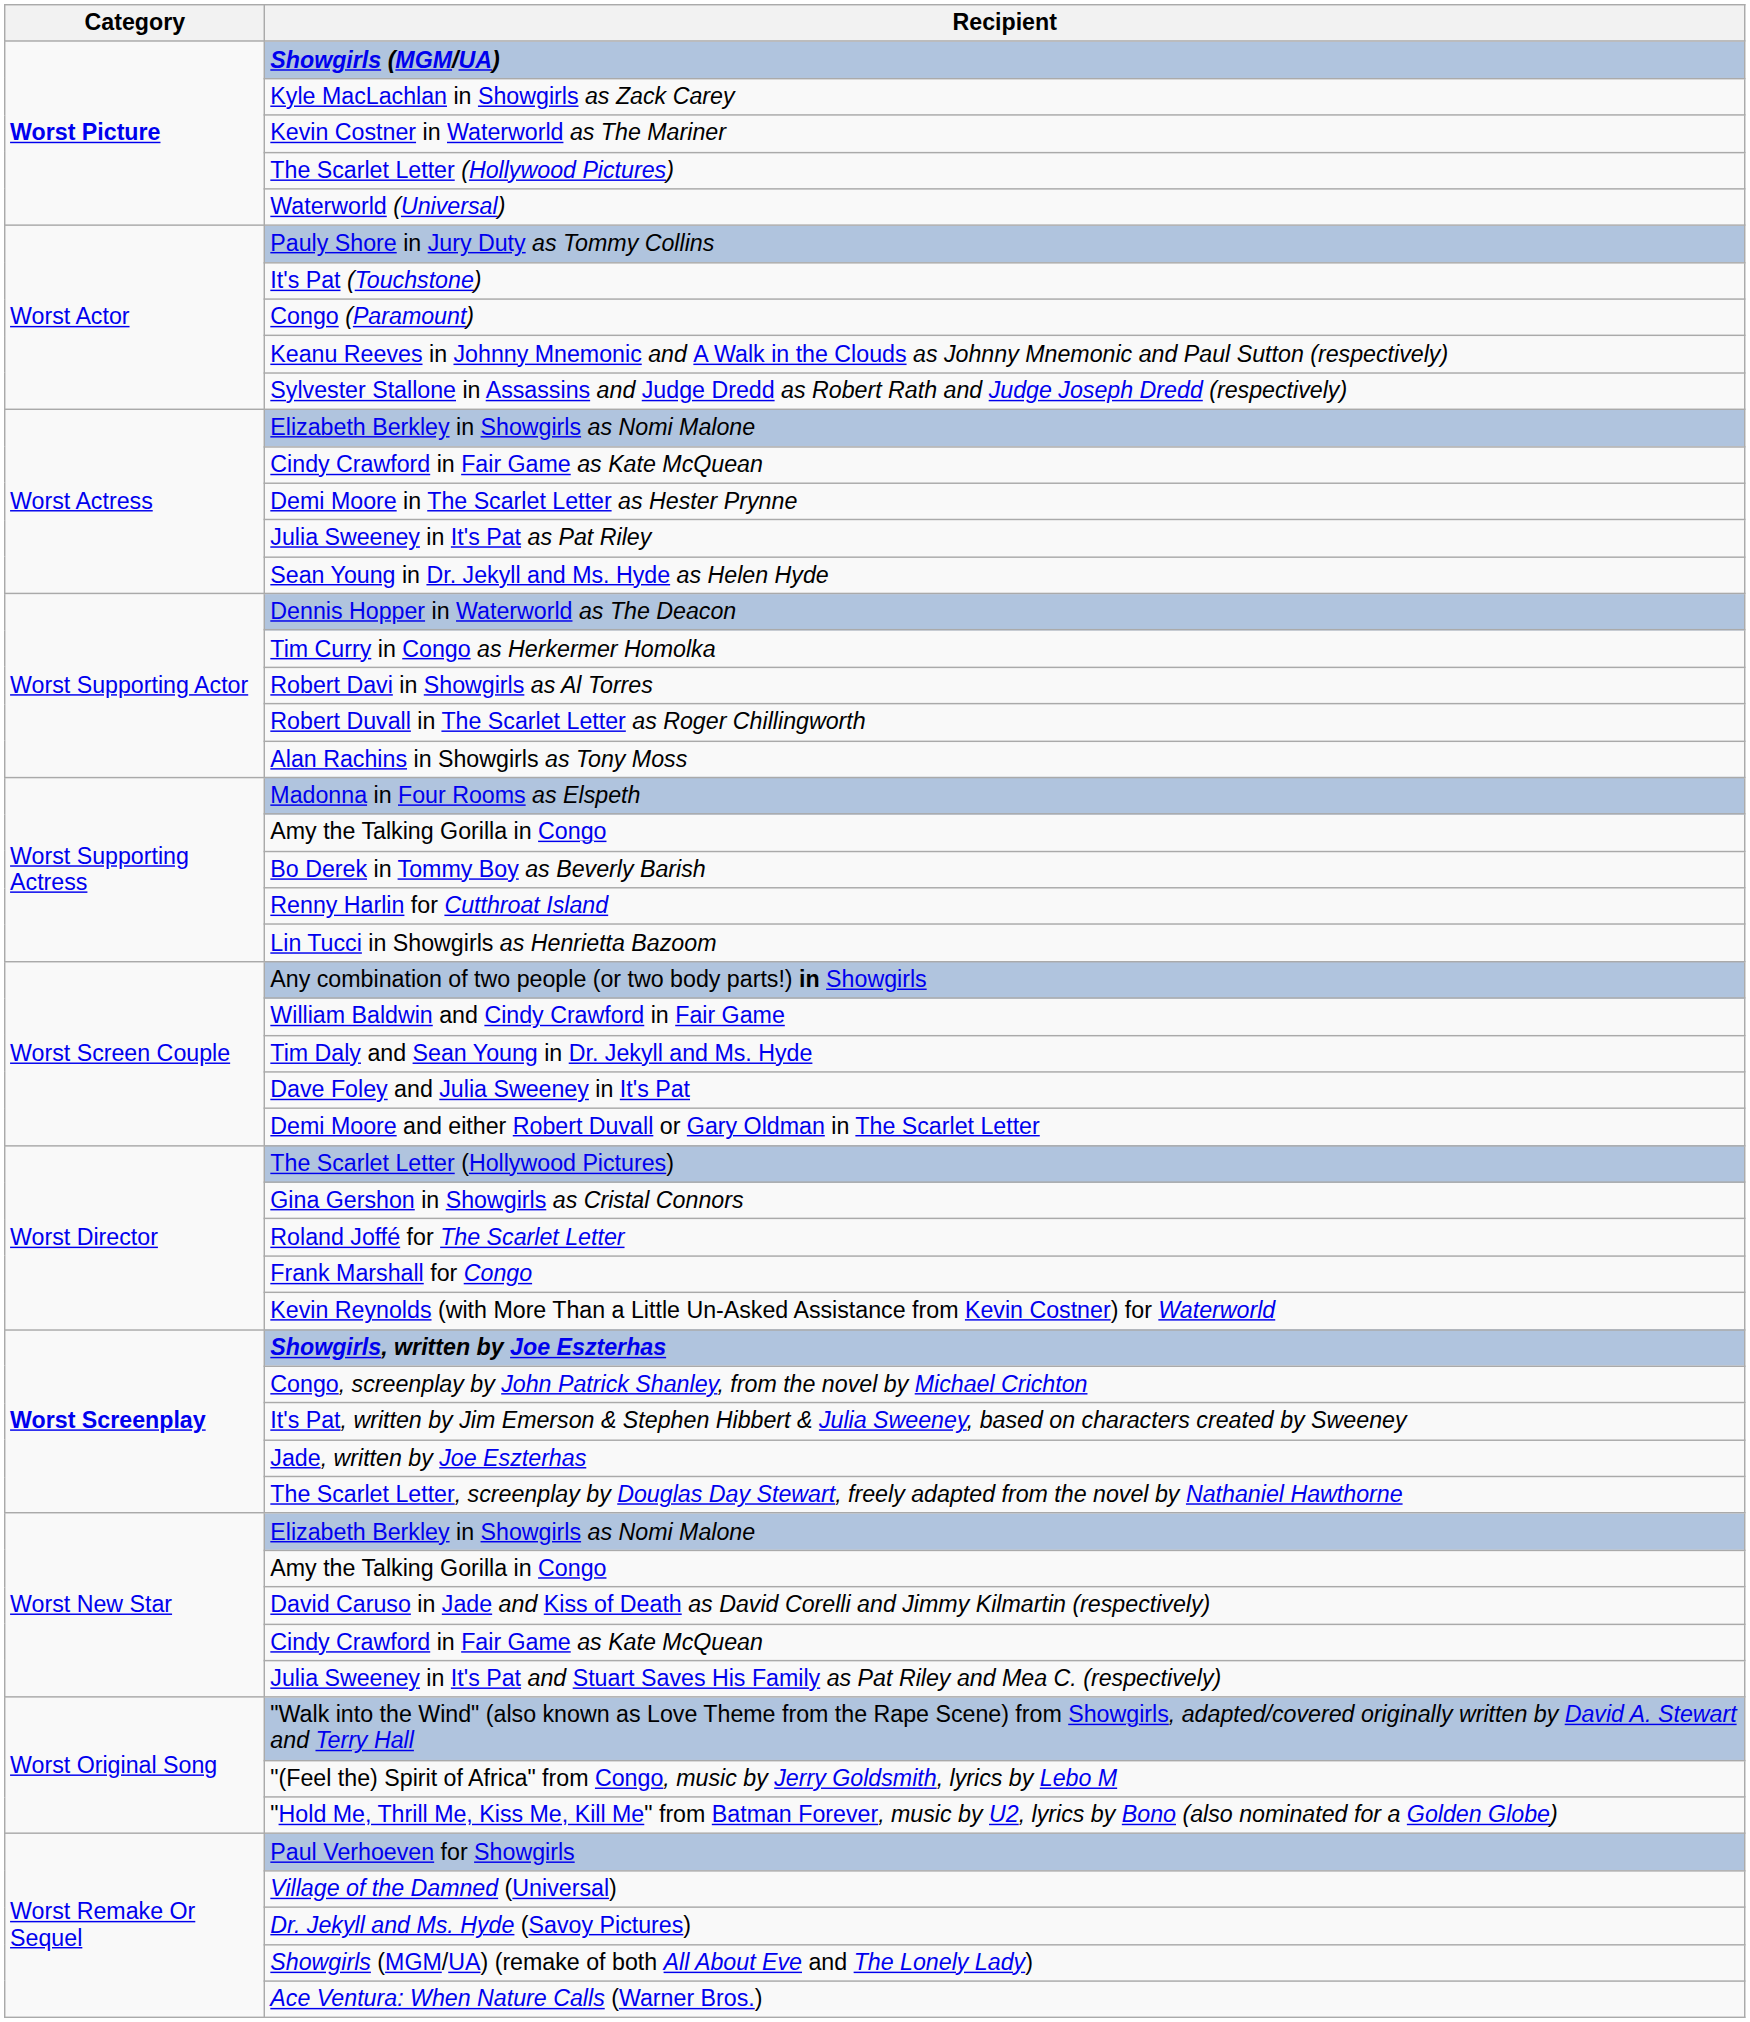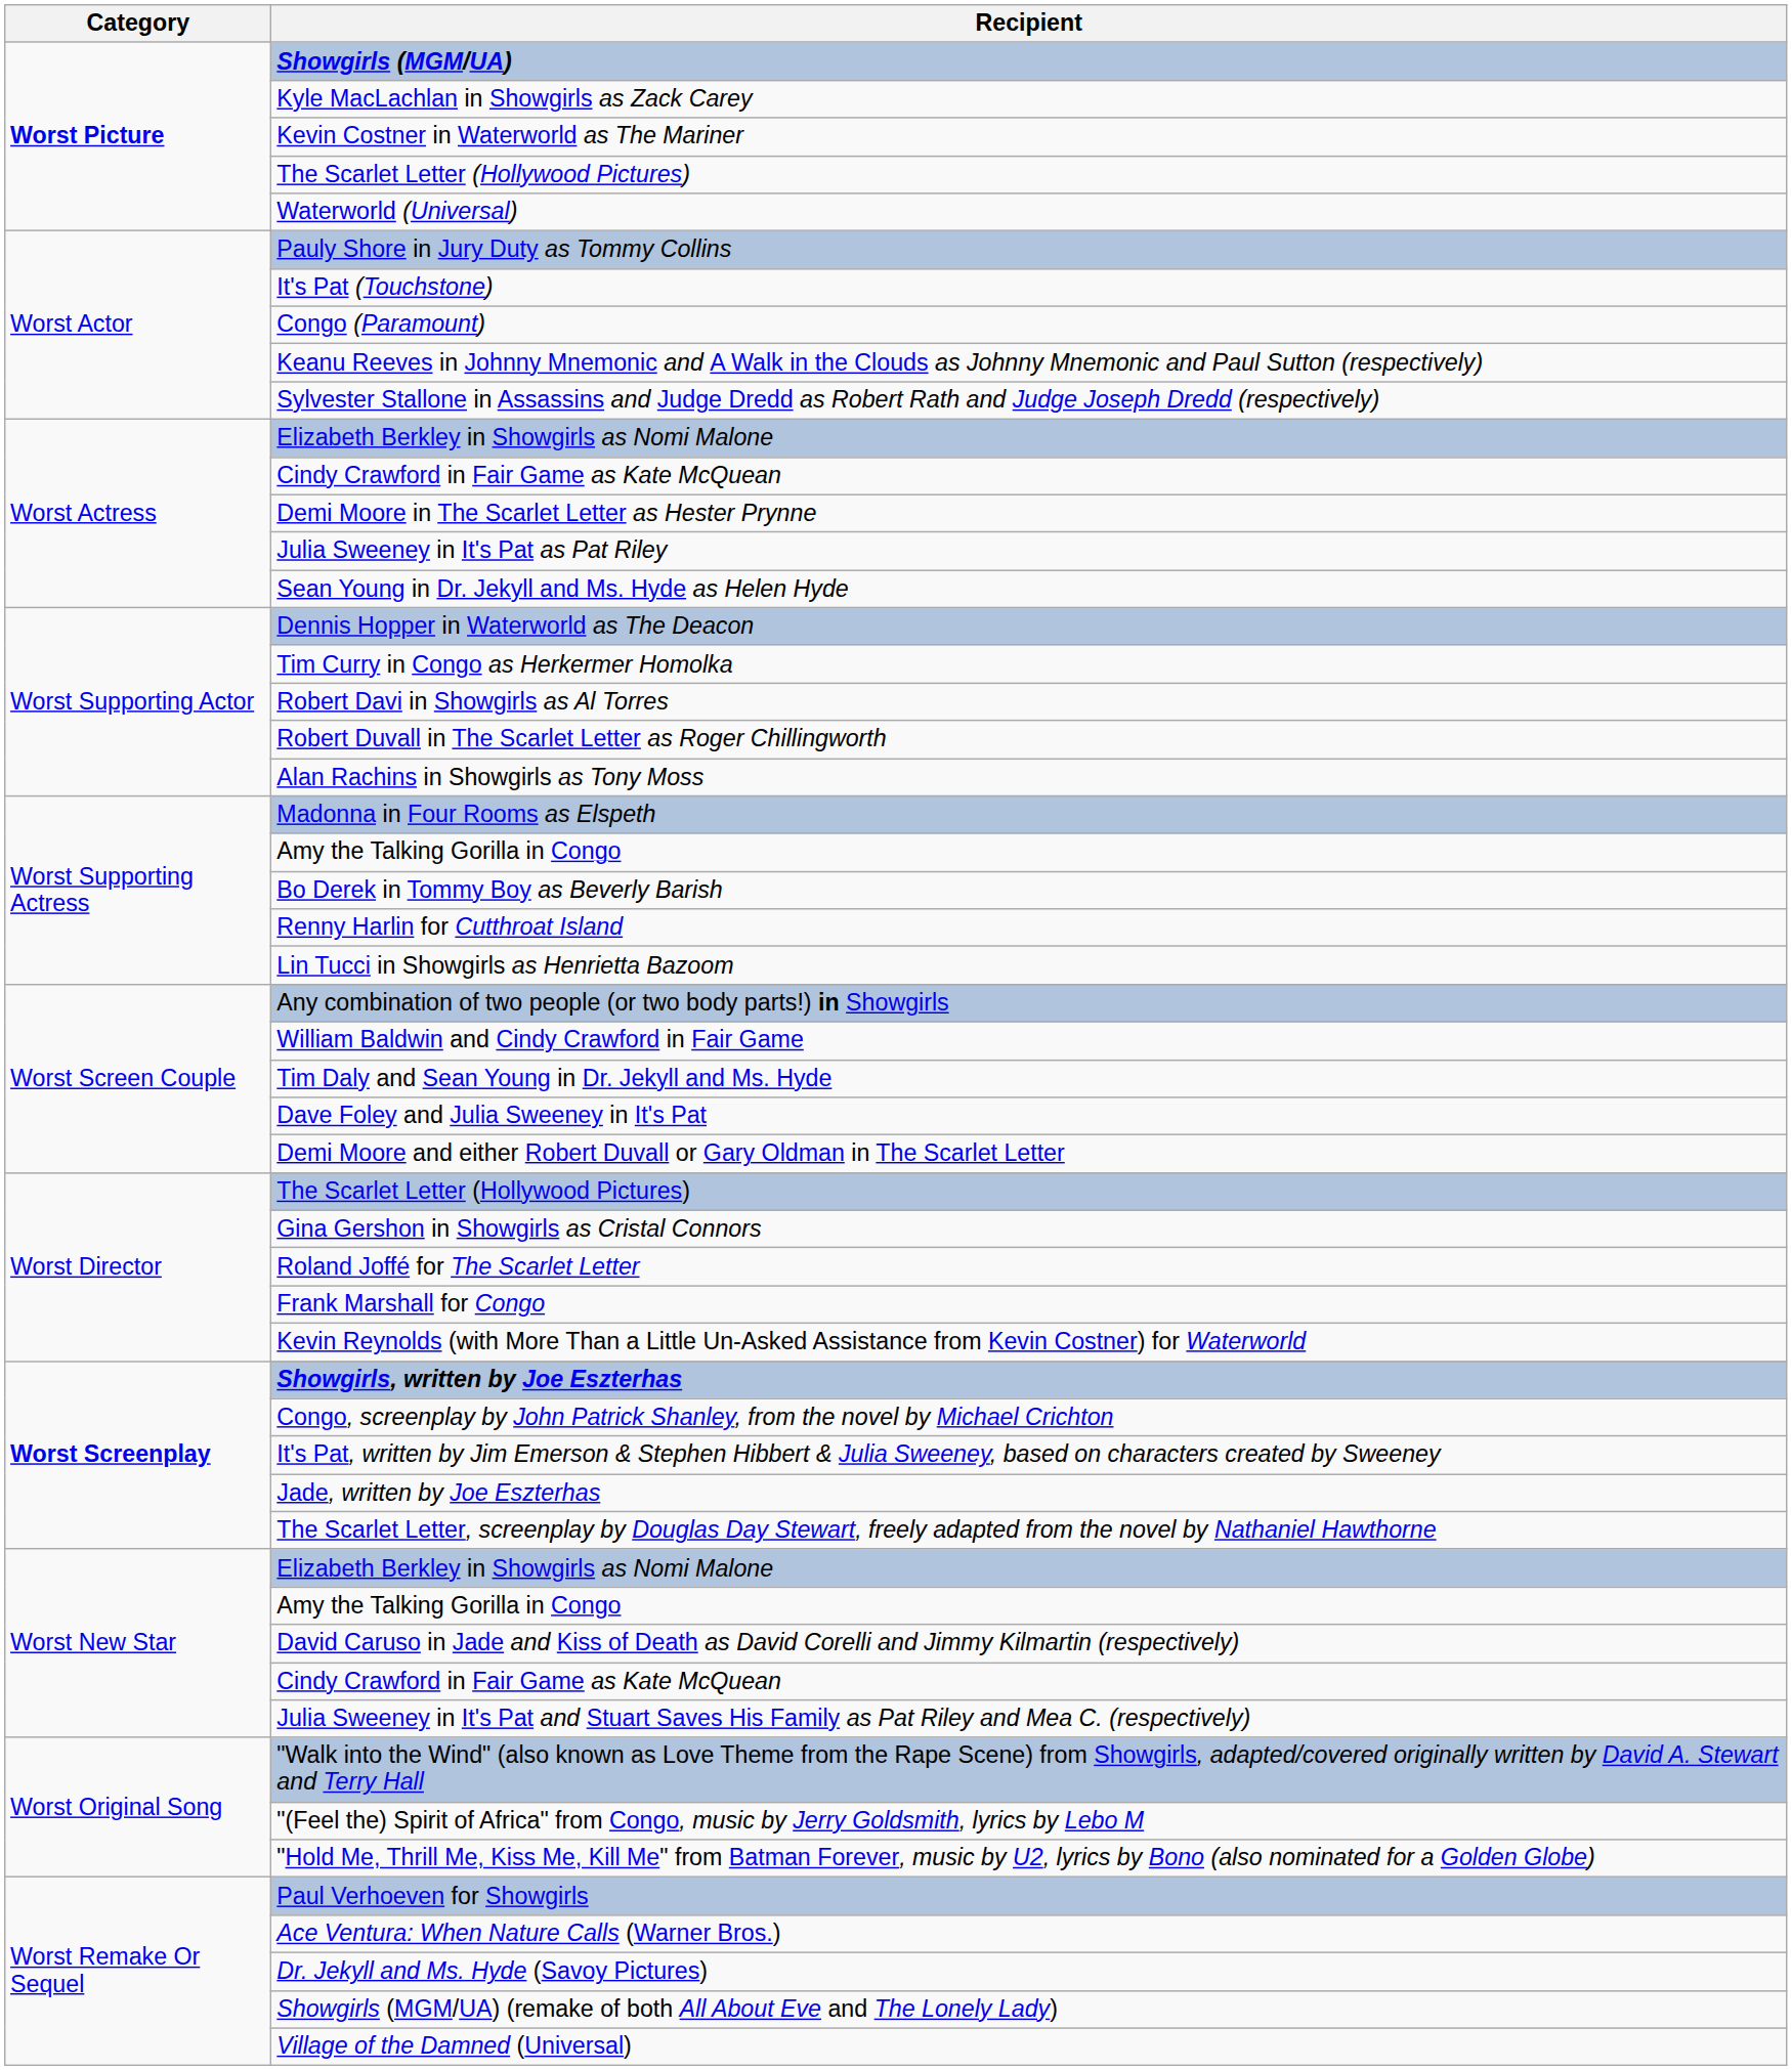row 51 | Recipient: Village of the Damned (Universal) -> Ace Ventura: When Nature Calls (Warner Bros.)
row 54 | Recipient: Ace Ventura: When Nature Calls (Warner Bros.) -> Village of the Damned (Universal)
